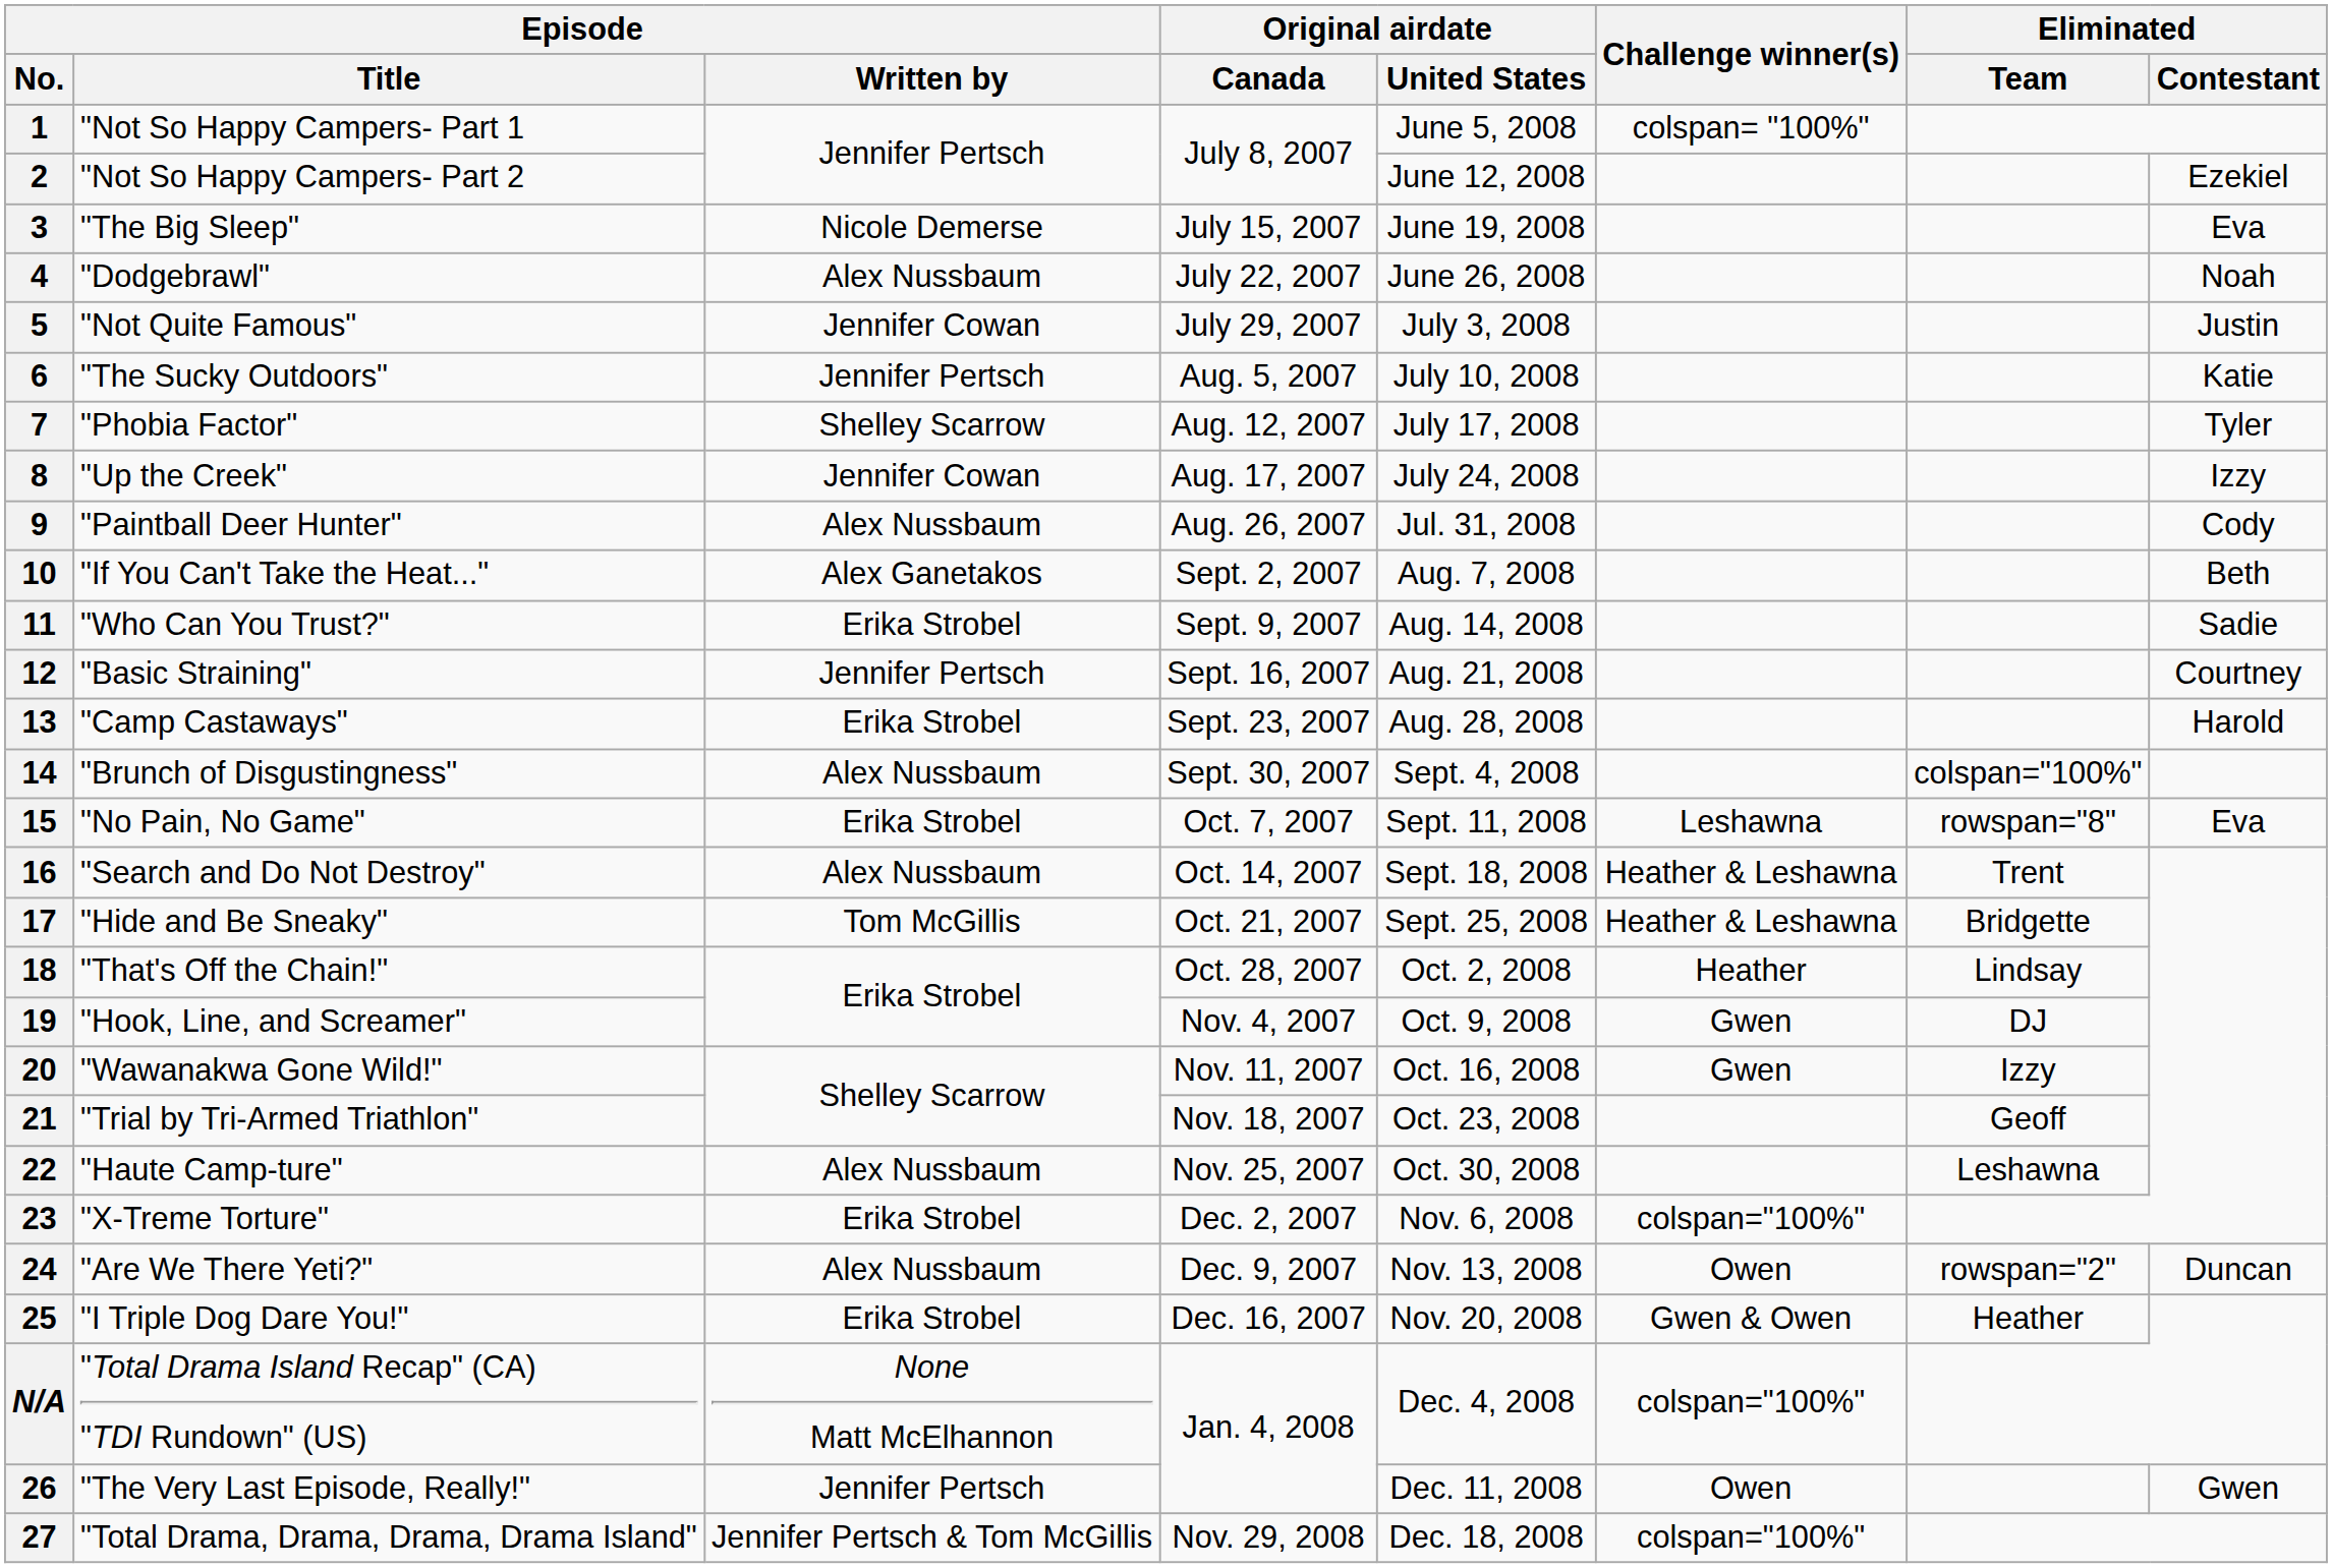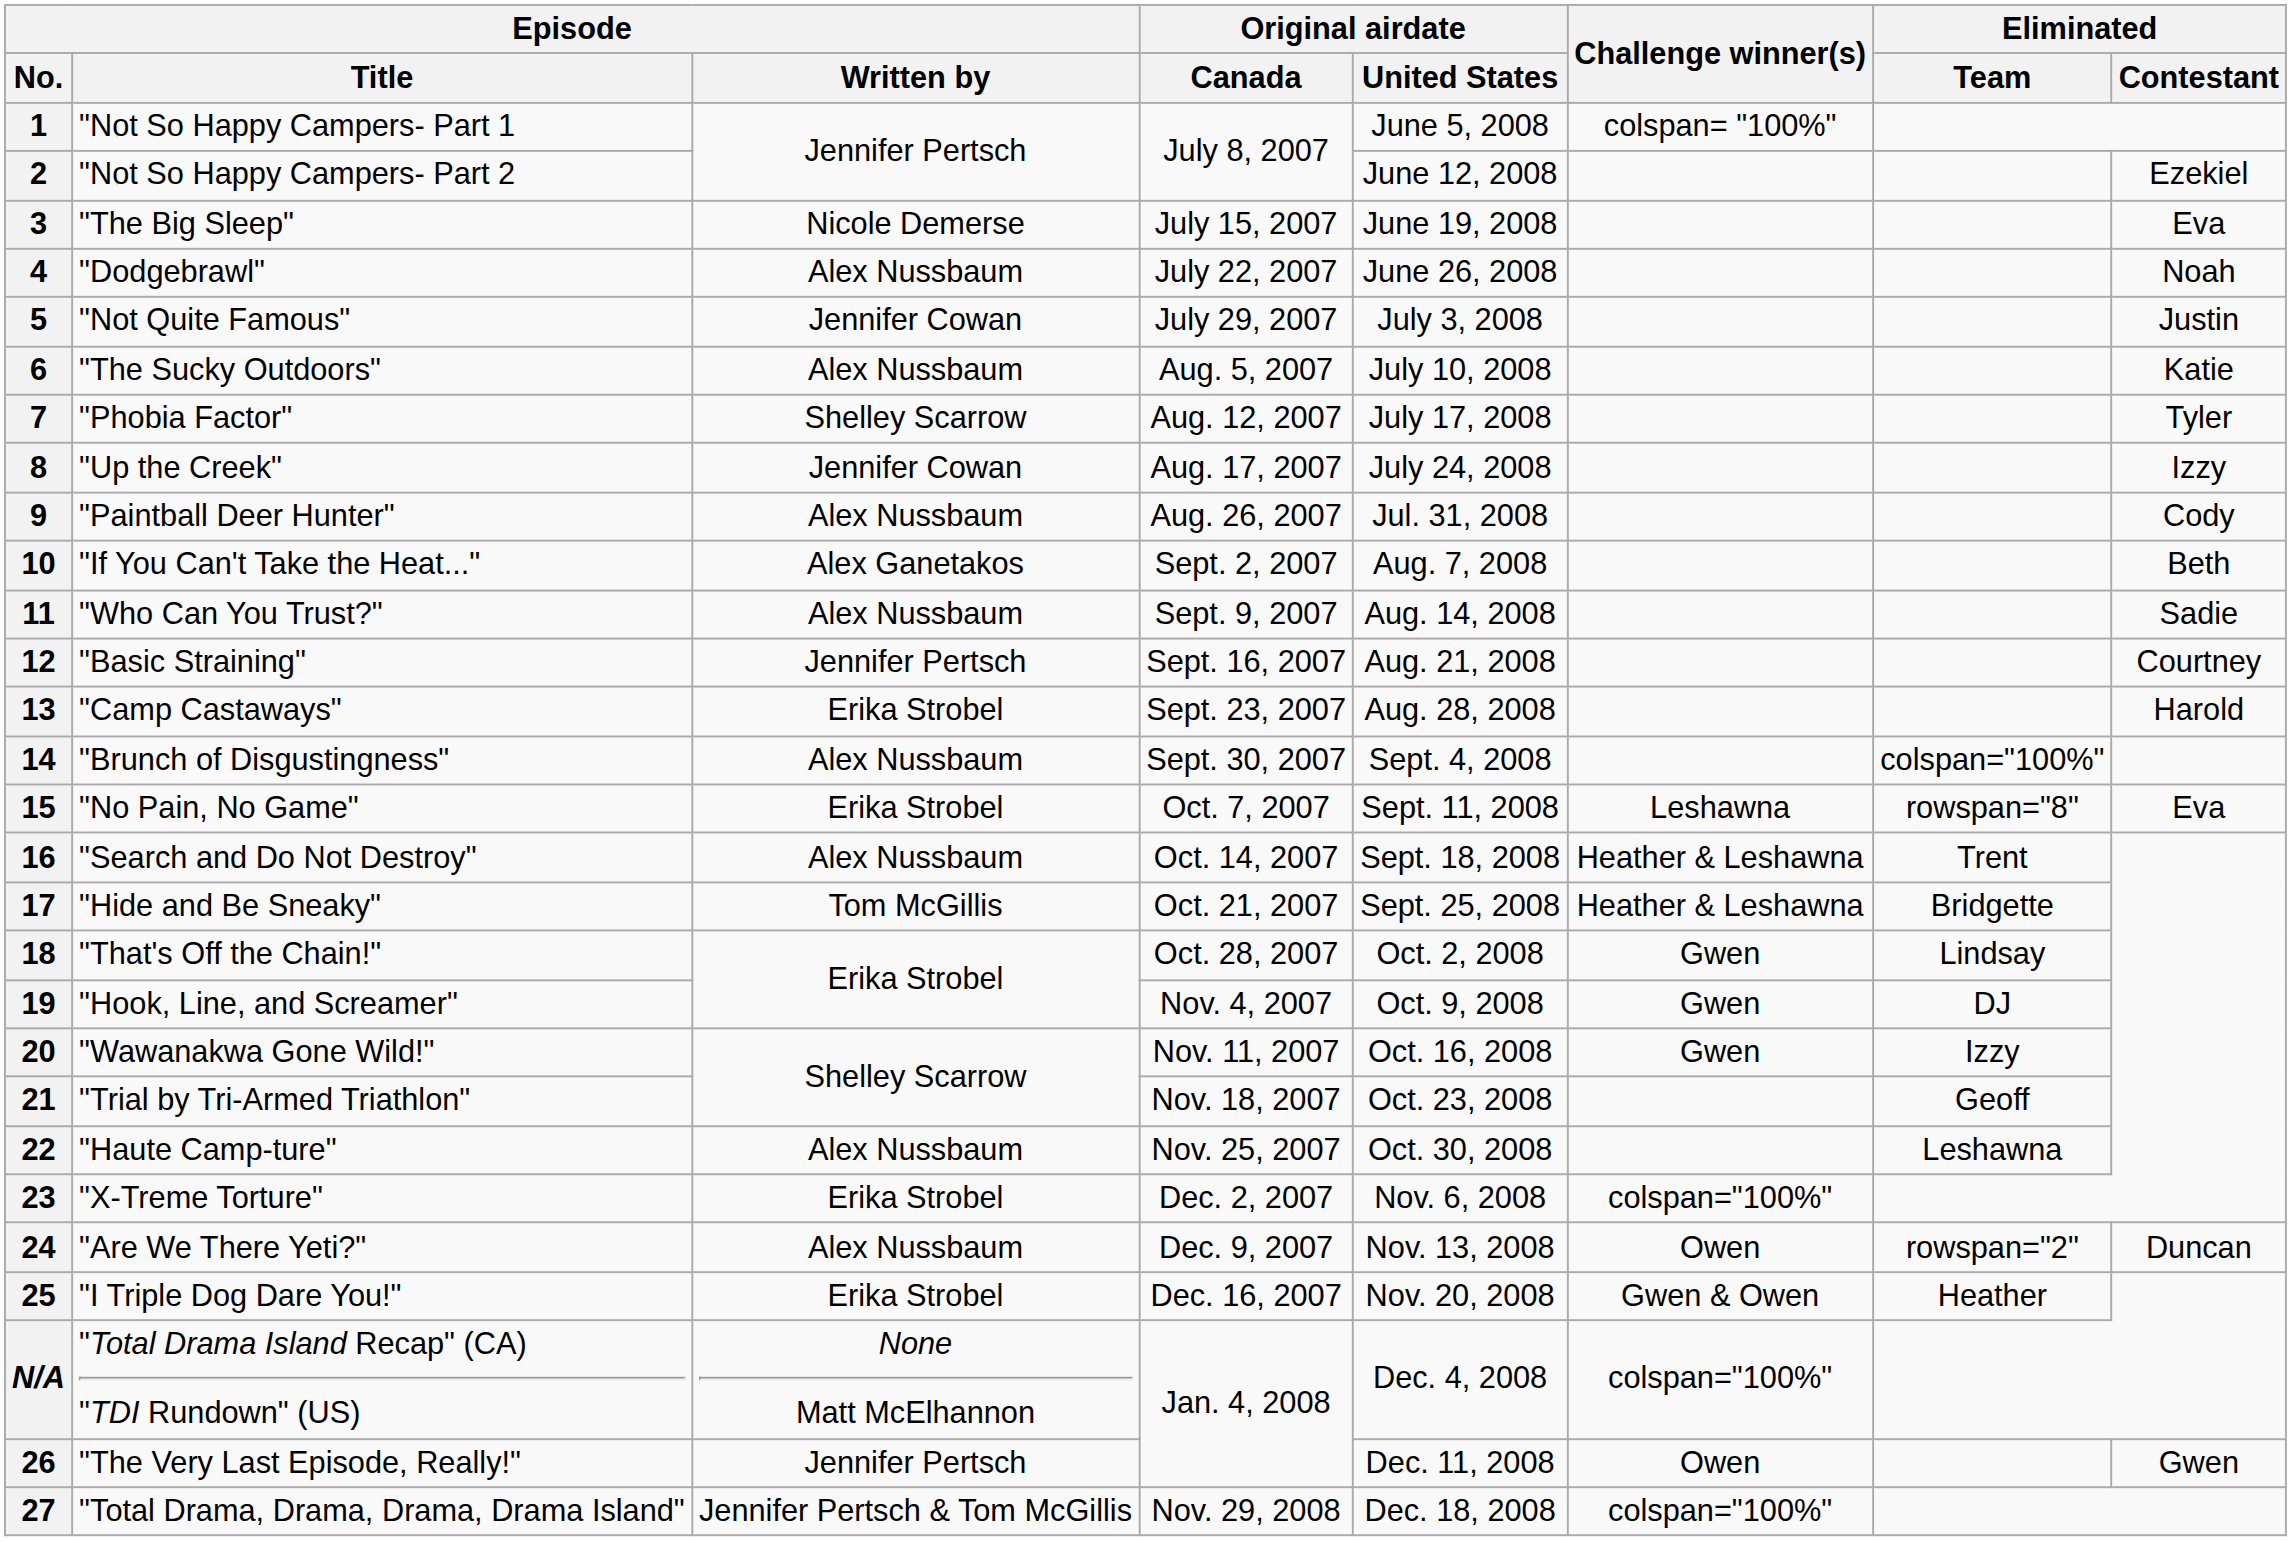6 | Episode / Written by: Jennifer Pertsch -> Alex Nussbaum
11 | Episode / Written by: Erika Strobel -> Alex Nussbaum
18 | Challenge winner(s): Heather -> Gwen
